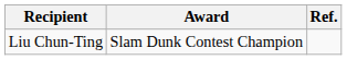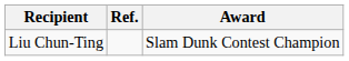columns swapped: Award <-> Ref.
